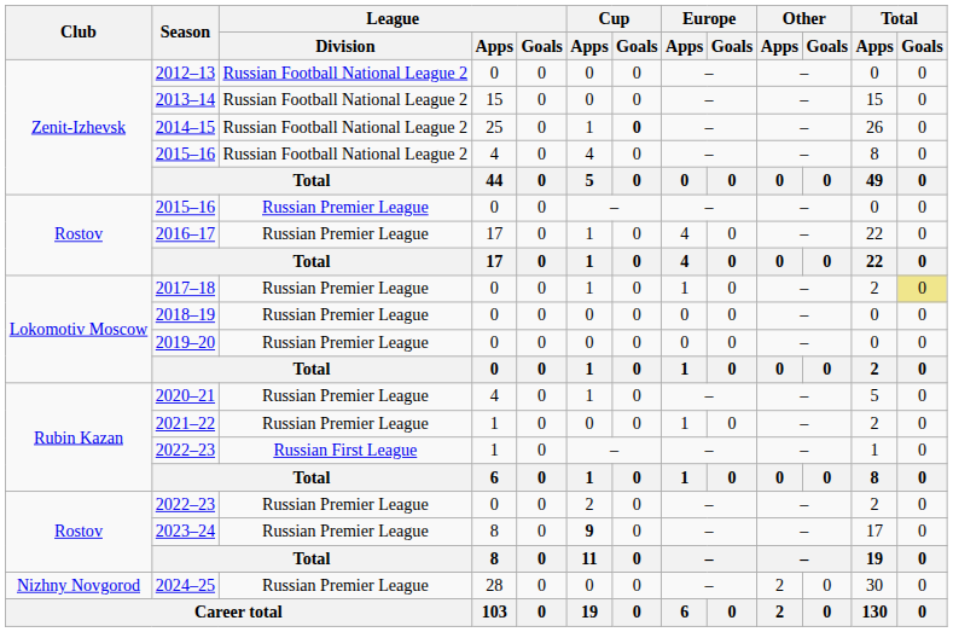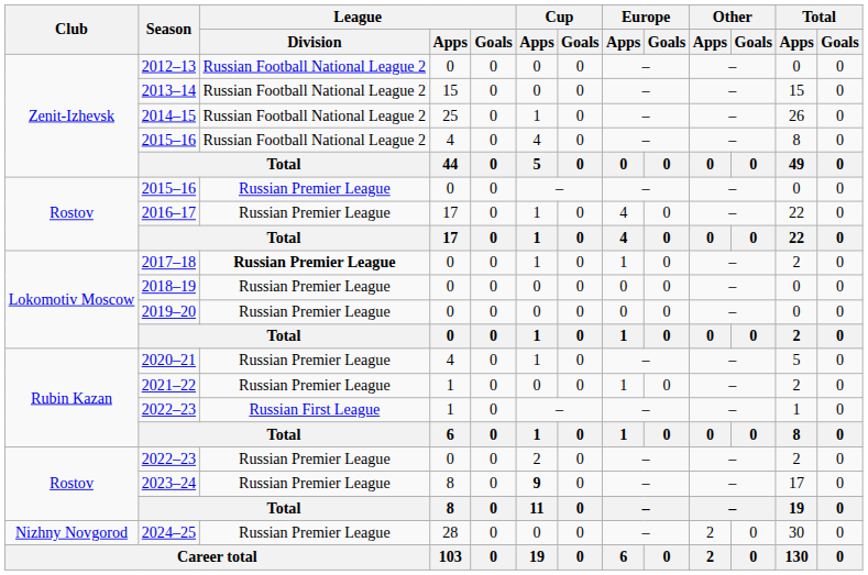2014–15 | Cup / Goals: bold -> normal
2017–18 | League / Division: normal -> bold
2017–18 | Total / Goals: khaki background -> no background
